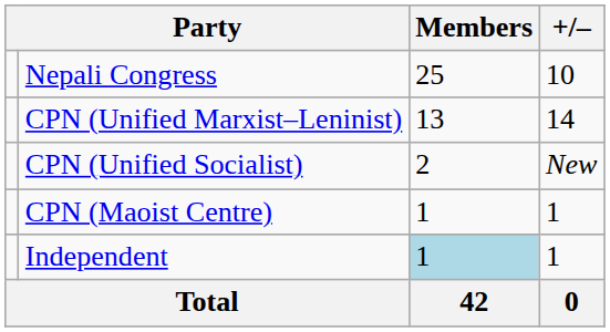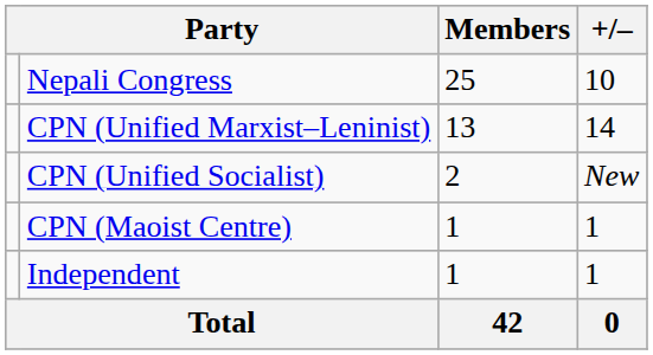Independent | Members: lightblue background -> no background
